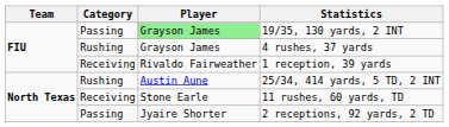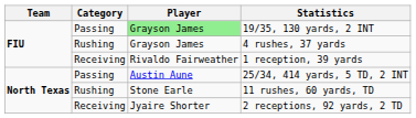25/34, 414 yards, 5 TD, 2 INT | Category: Rushing -> Passing
11 rushes, 60 yards, TD | Category: Receiving -> Rushing
2 receptions, 92 yards, 2 TD | Category: Passing -> Receiving
